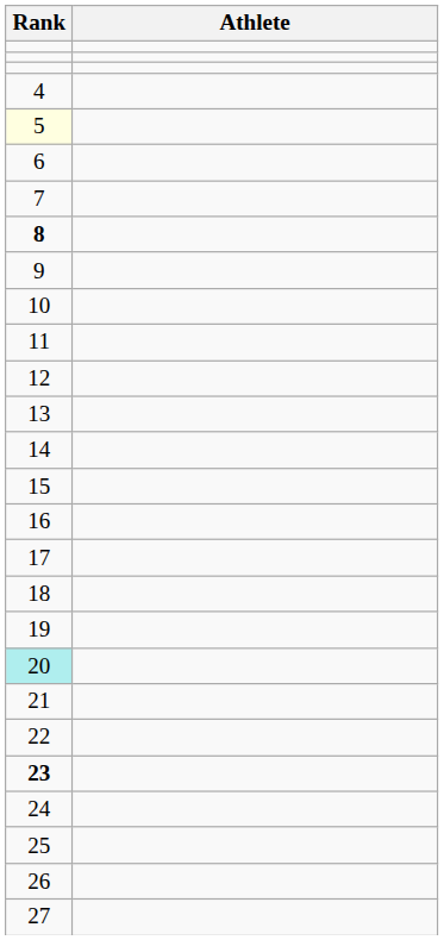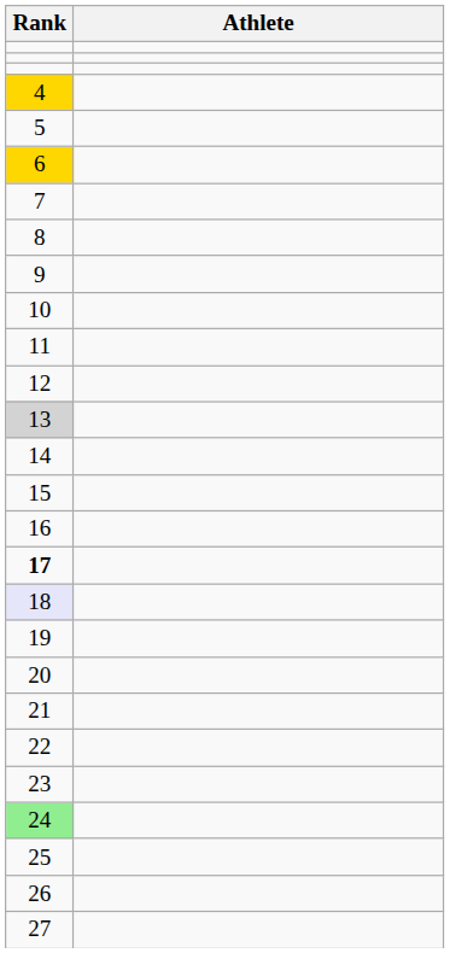row 5 | Rank: no background -> gold background
row 6 | Rank: lightyellow background -> no background
row 7 | Rank: no background -> gold background
row 9 | Rank: bold -> normal
row 14 | Rank: no background -> lightgrey background
row 18 | Rank: normal -> bold
row 19 | Rank: no background -> lavender background
row 21 | Rank: paleturquoise background -> no background
row 24 | Rank: bold -> normal
row 25 | Rank: no background -> lightgreen background
